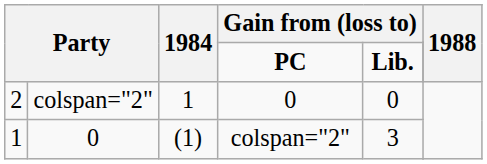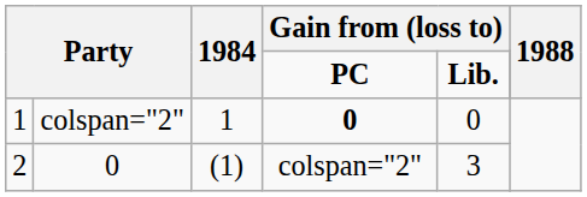row 3 | column 1: 2 -> 1
row 3 | column 4: normal -> bold
row 4 | column 1: 1 -> 2
